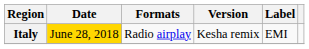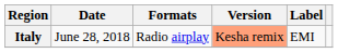Italy | Date: gold background -> no background
Italy | Version: no background -> lightsalmon background
